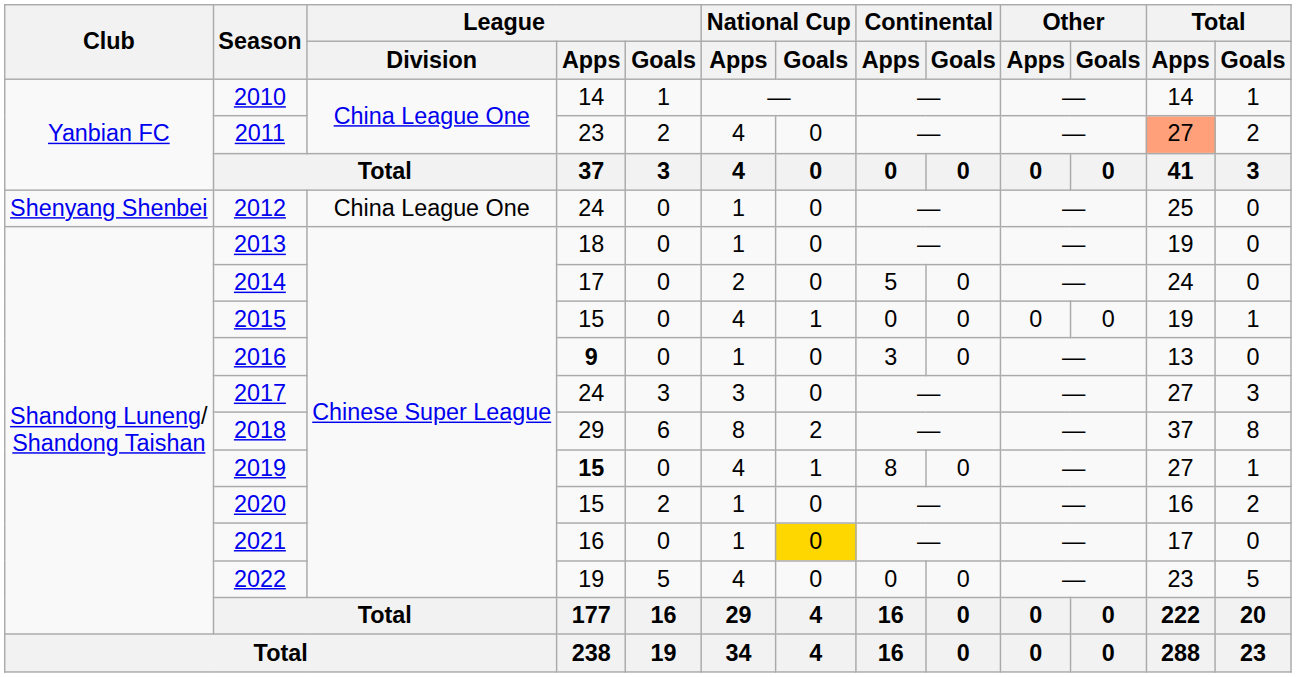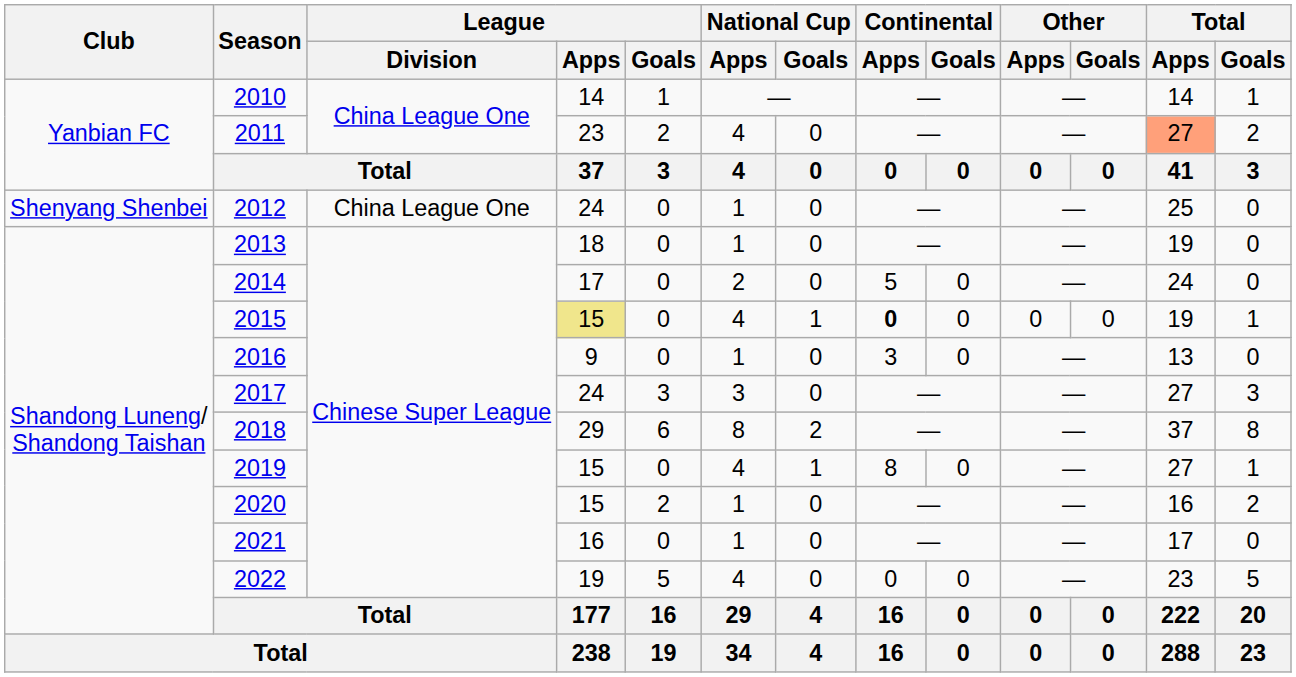2015 | League / Apps: no background -> khaki background
2015 | Continental / Apps: normal -> bold
2016 | League / Apps: bold -> normal
2019 | League / Apps: bold -> normal
2021 | National Cup / Goals: gold background -> no background
